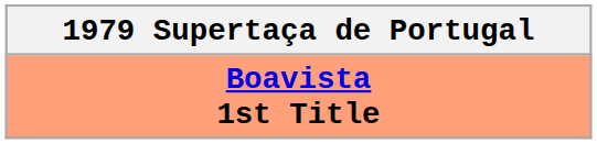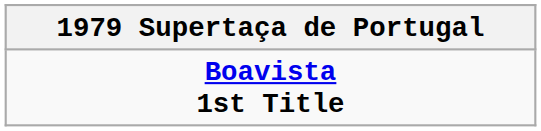row 2 | column 1: lightsalmon background -> no background
